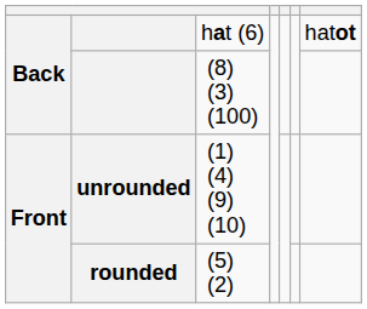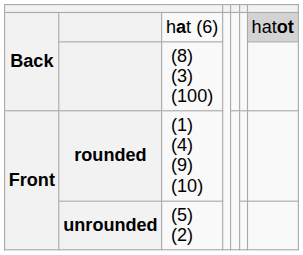hat (6) | column 7: no background -> lightgrey background
(1) (4) (9) (10) | column 2: unrounded -> rounded
(5) (2) | column 2: rounded -> unrounded
